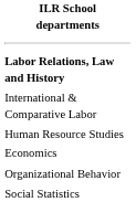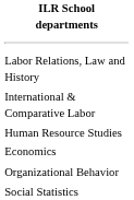row 2 | column 1: bold -> normal
